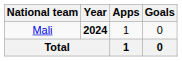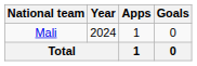Mali | Year: bold -> normal
